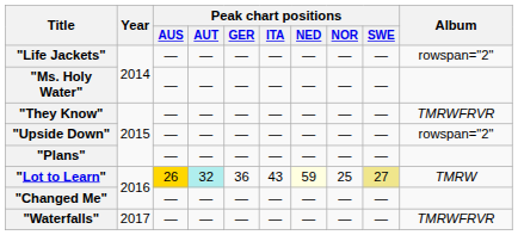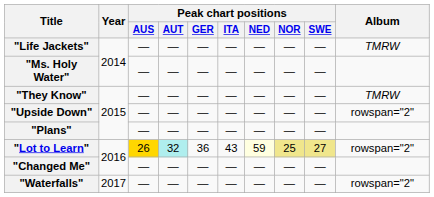"Life Jackets" | Album: rowspan="2" -> TMRW
"They Know" | Album: TMRWFRVR -> TMRW
"Lot to Learn" | Peak chart positions / NOR: no background -> khaki background
"Lot to Learn" | Album: TMRW -> rowspan="2"
"Waterfalls" | Album: TMRWFRVR -> rowspan="2"
